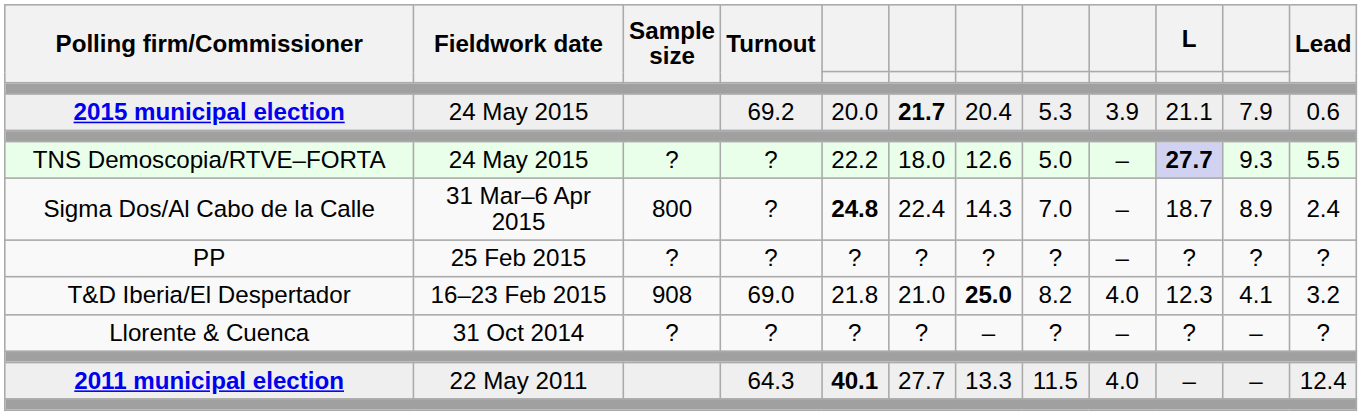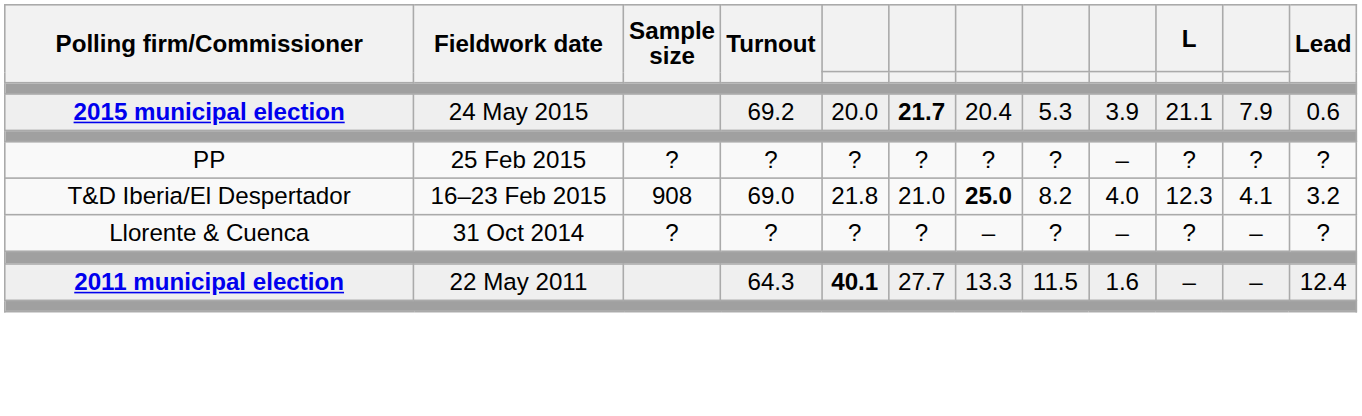- row: TNS Demoscopia/RTVE–FORTA | 24 May 2015 | ? | ? | 22.2 | 18.0 | 12.6 | 5.0 | – | 27.7 | 9.3 | 5.5
- row: Sigma Dos/Al Cabo de la Calle | 31 Mar–6 Apr 2015 | 800 | ? | 24.8 | 22.4 | 14.3 | 7.0 | – | 18.7 | 8.9 | 2.4
2011 municipal election | column 9: 4.0 -> 1.6
